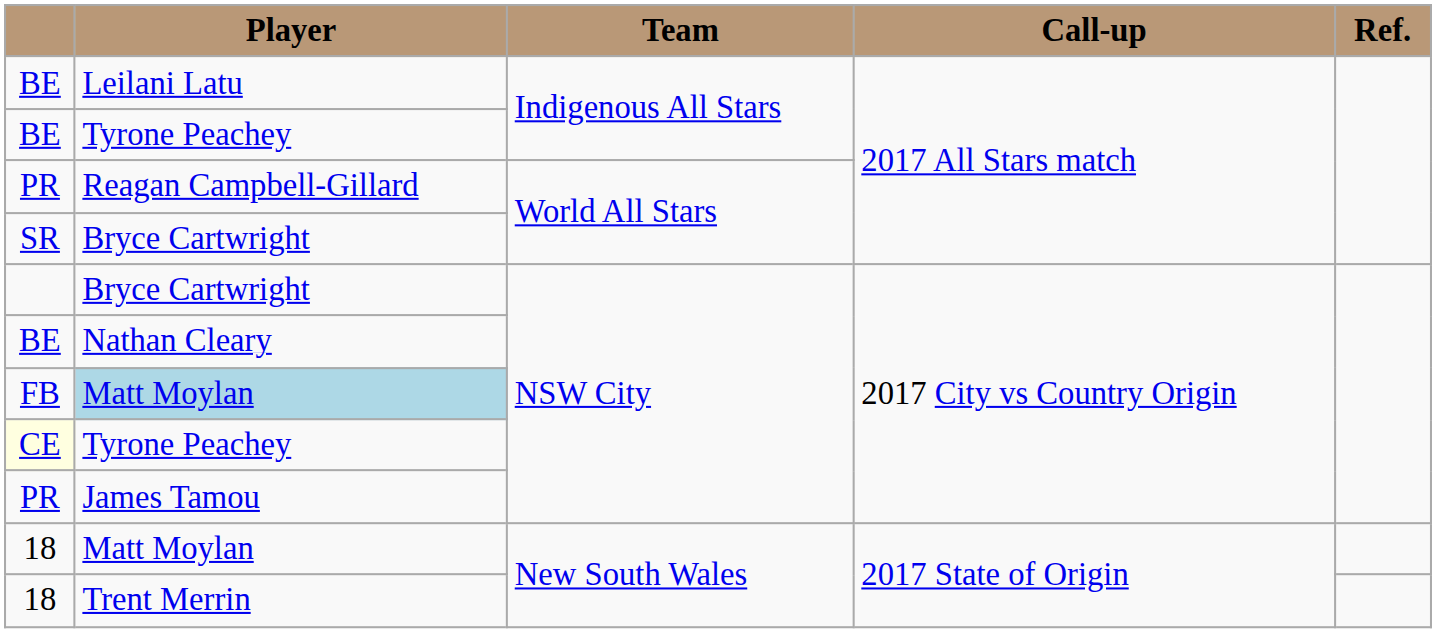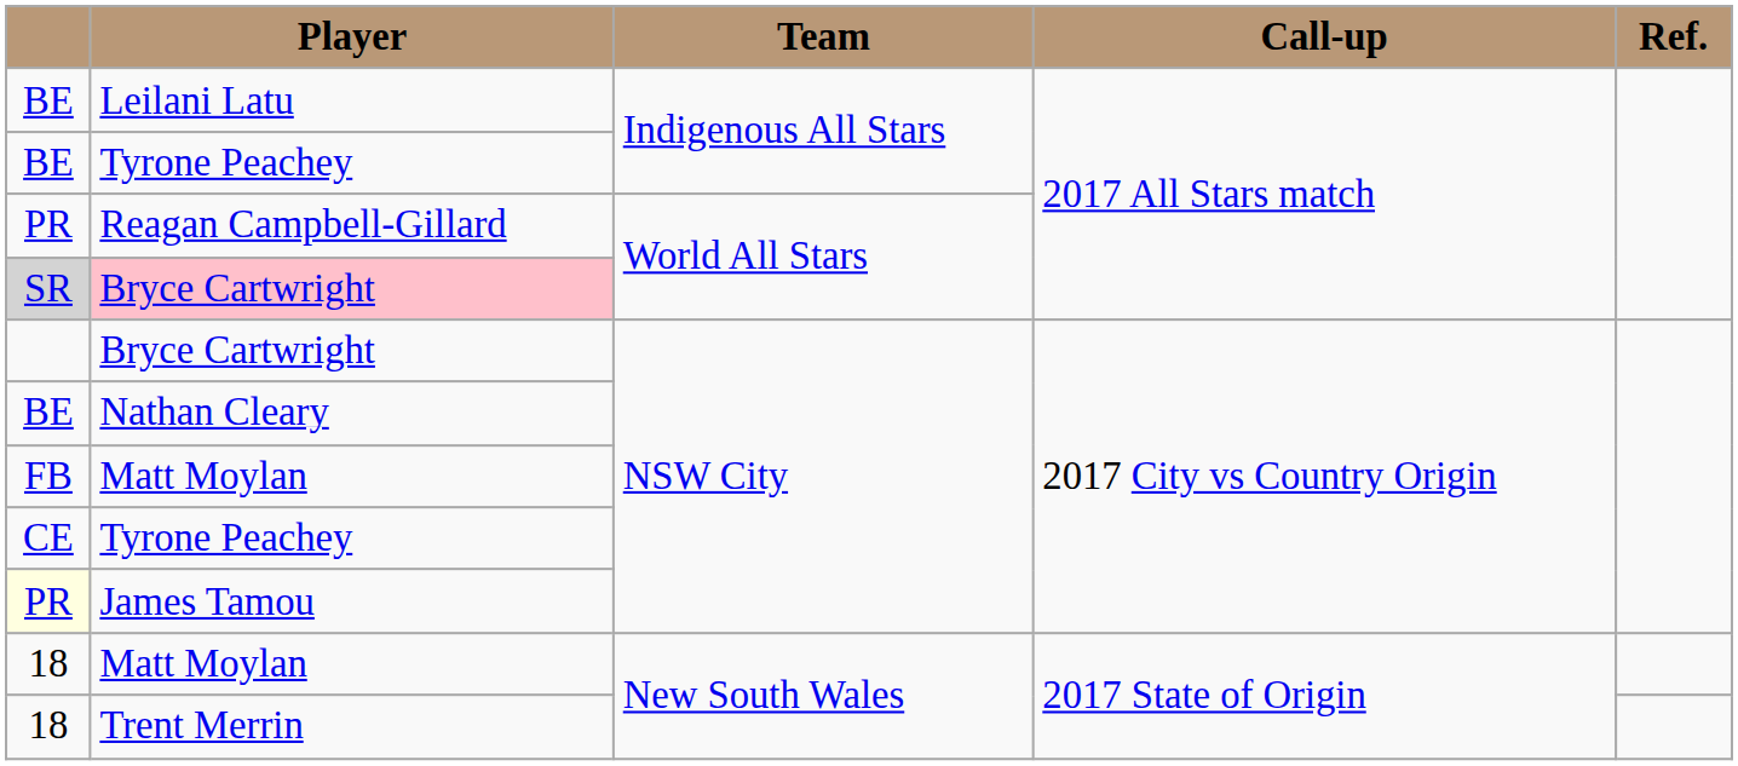SR / Bryce Cartwright | column 1: no background -> lightgrey background
SR / Bryce Cartwright | Player: no background -> pink background
FB / Matt Moylan | Player: lightblue background -> no background
CE / Tyrone Peachey | column 1: lightyellow background -> no background
James Tamou | column 1: no background -> lightyellow background
